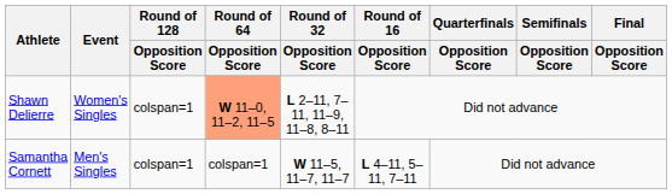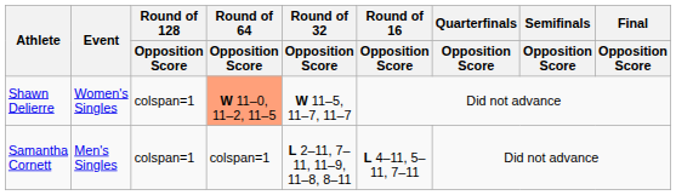Shawn Delierre | Round of 32 / Opposition Score: L 2–11, 7–11, 11–9, 11–8, 8–11 -> W 11–5, 11–7, 11–7
Samantha Cornett | Round of 32 / Opposition Score: W 11–5, 11–7, 11–7 -> L 2–11, 7–11, 11–9, 11–8, 8–11
